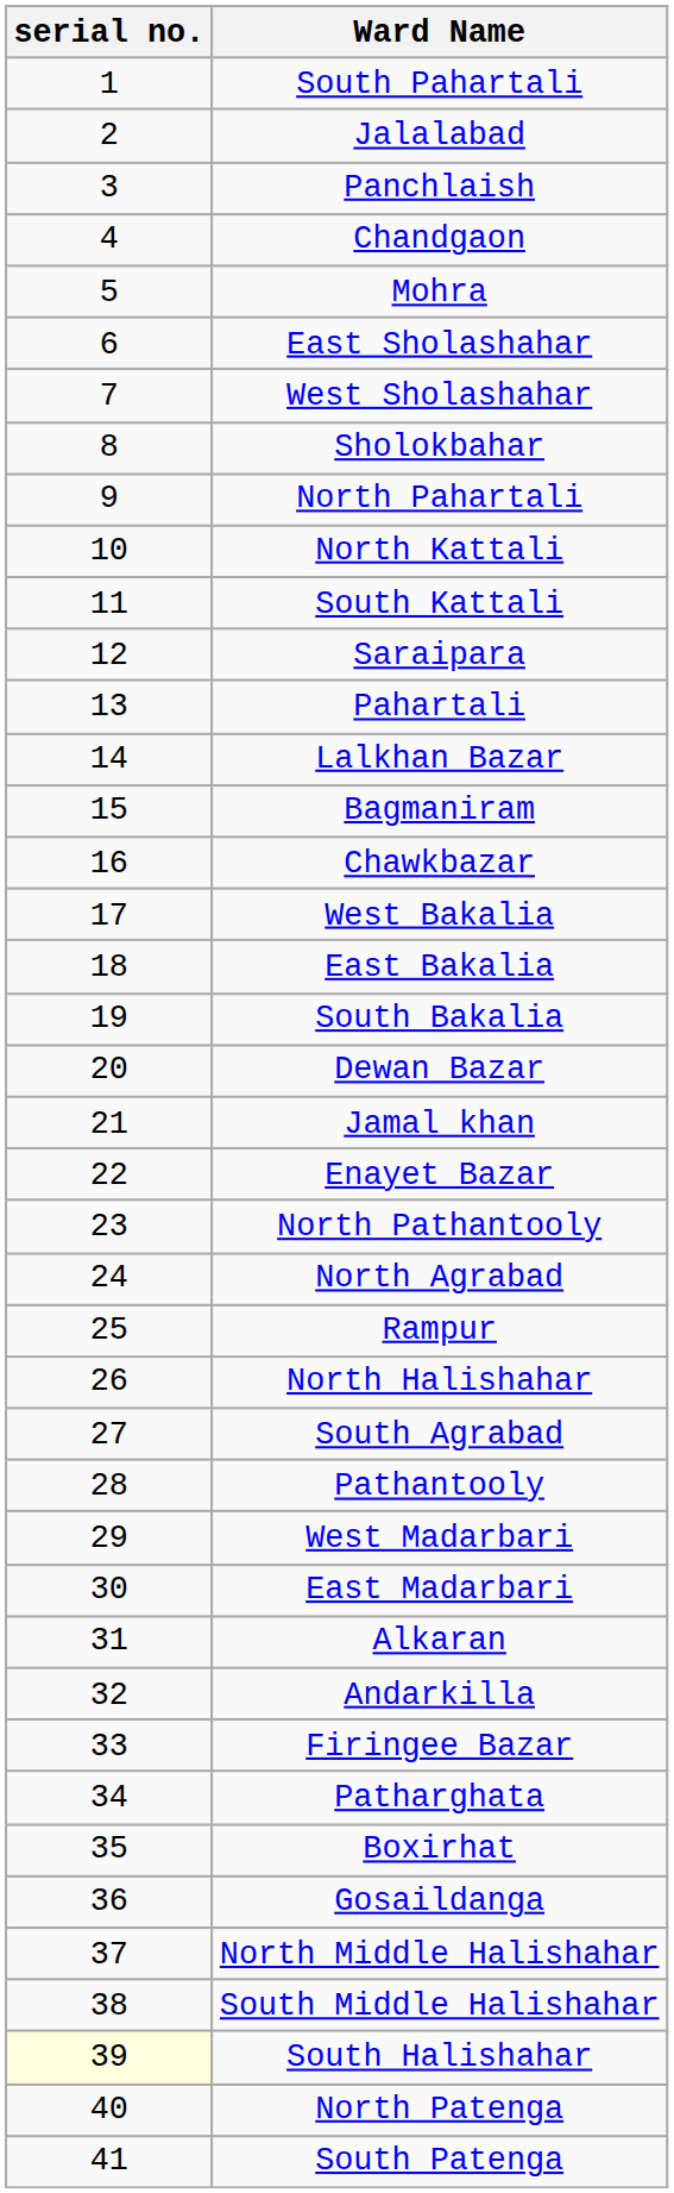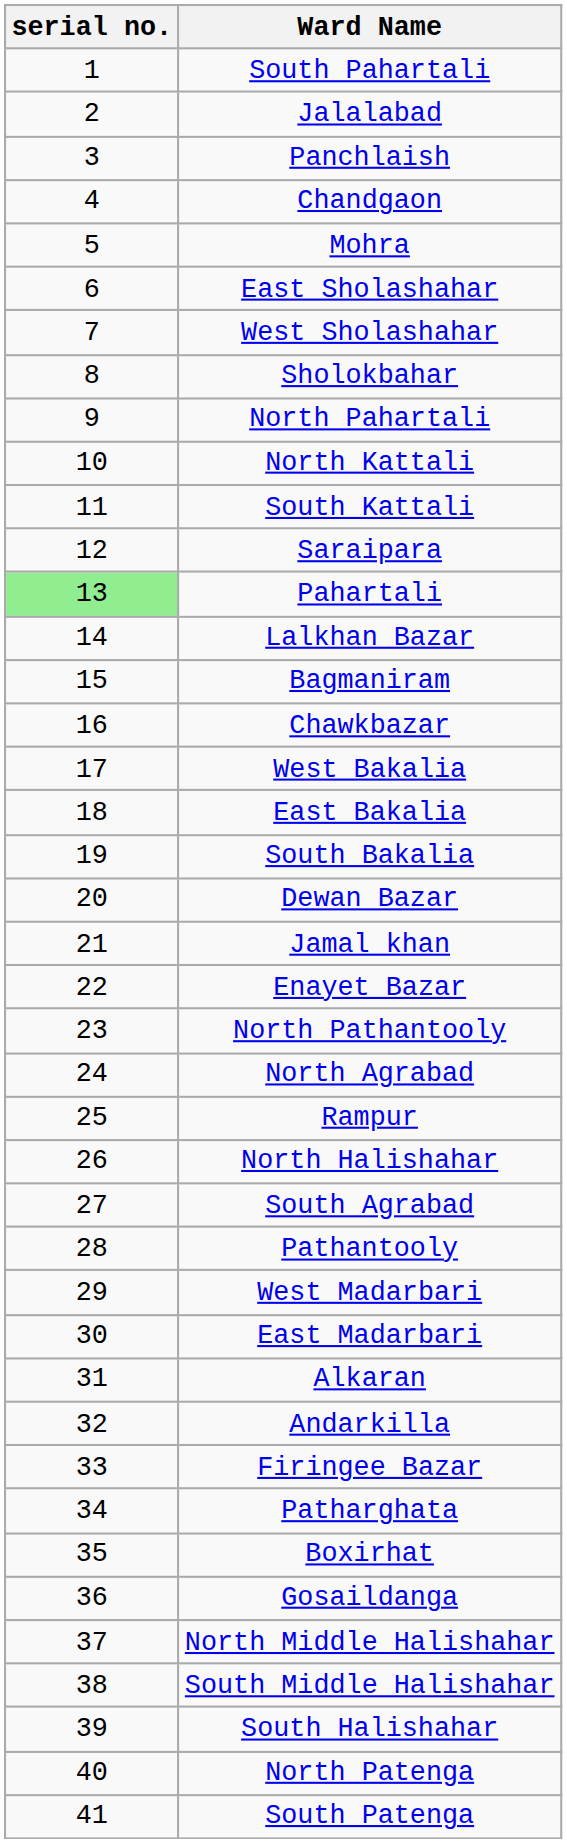Pahartali | serial no.: no background -> lightgreen background
South Halishahar | serial no.: lightyellow background -> no background
